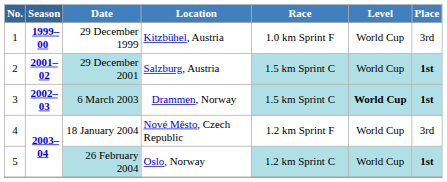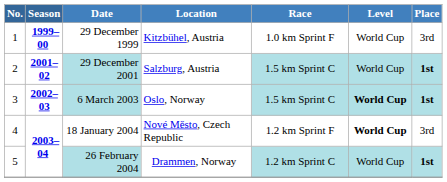6 March 2003 | Location: Drammen, Norway -> Oslo, Norway
18 January 2004 | Level: normal -> bold
26 February 2004 | Location: Oslo, Norway -> Drammen, Norway
